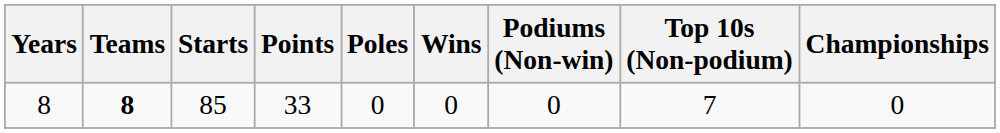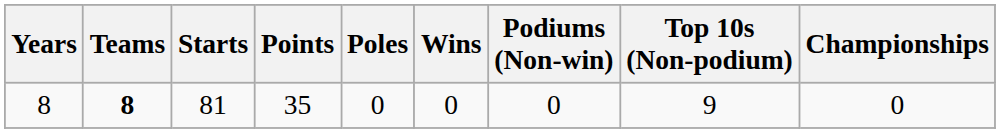row 2 | Starts: 85 -> 81
row 2 | Points: 33 -> 35
row 2 | Top 10s (Non-podium): 7 -> 9
